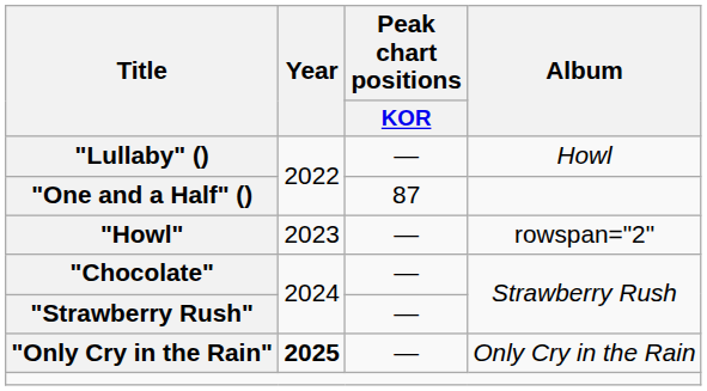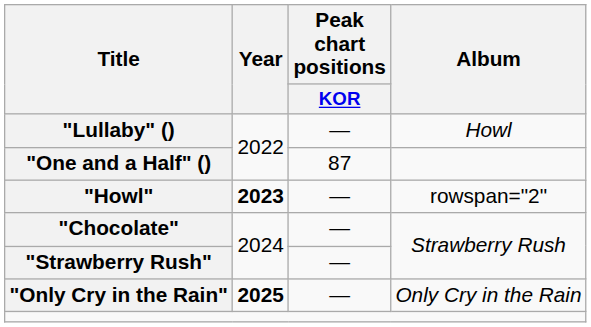"Howl" | Year: normal -> bold
